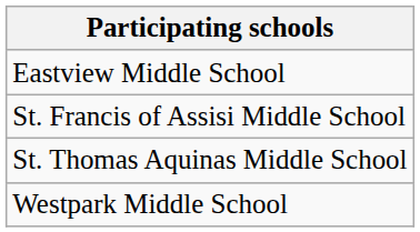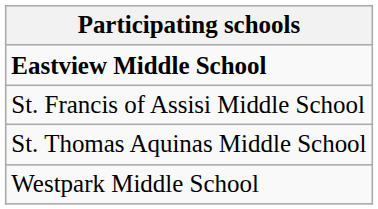row 2 | column 1: normal -> bold
